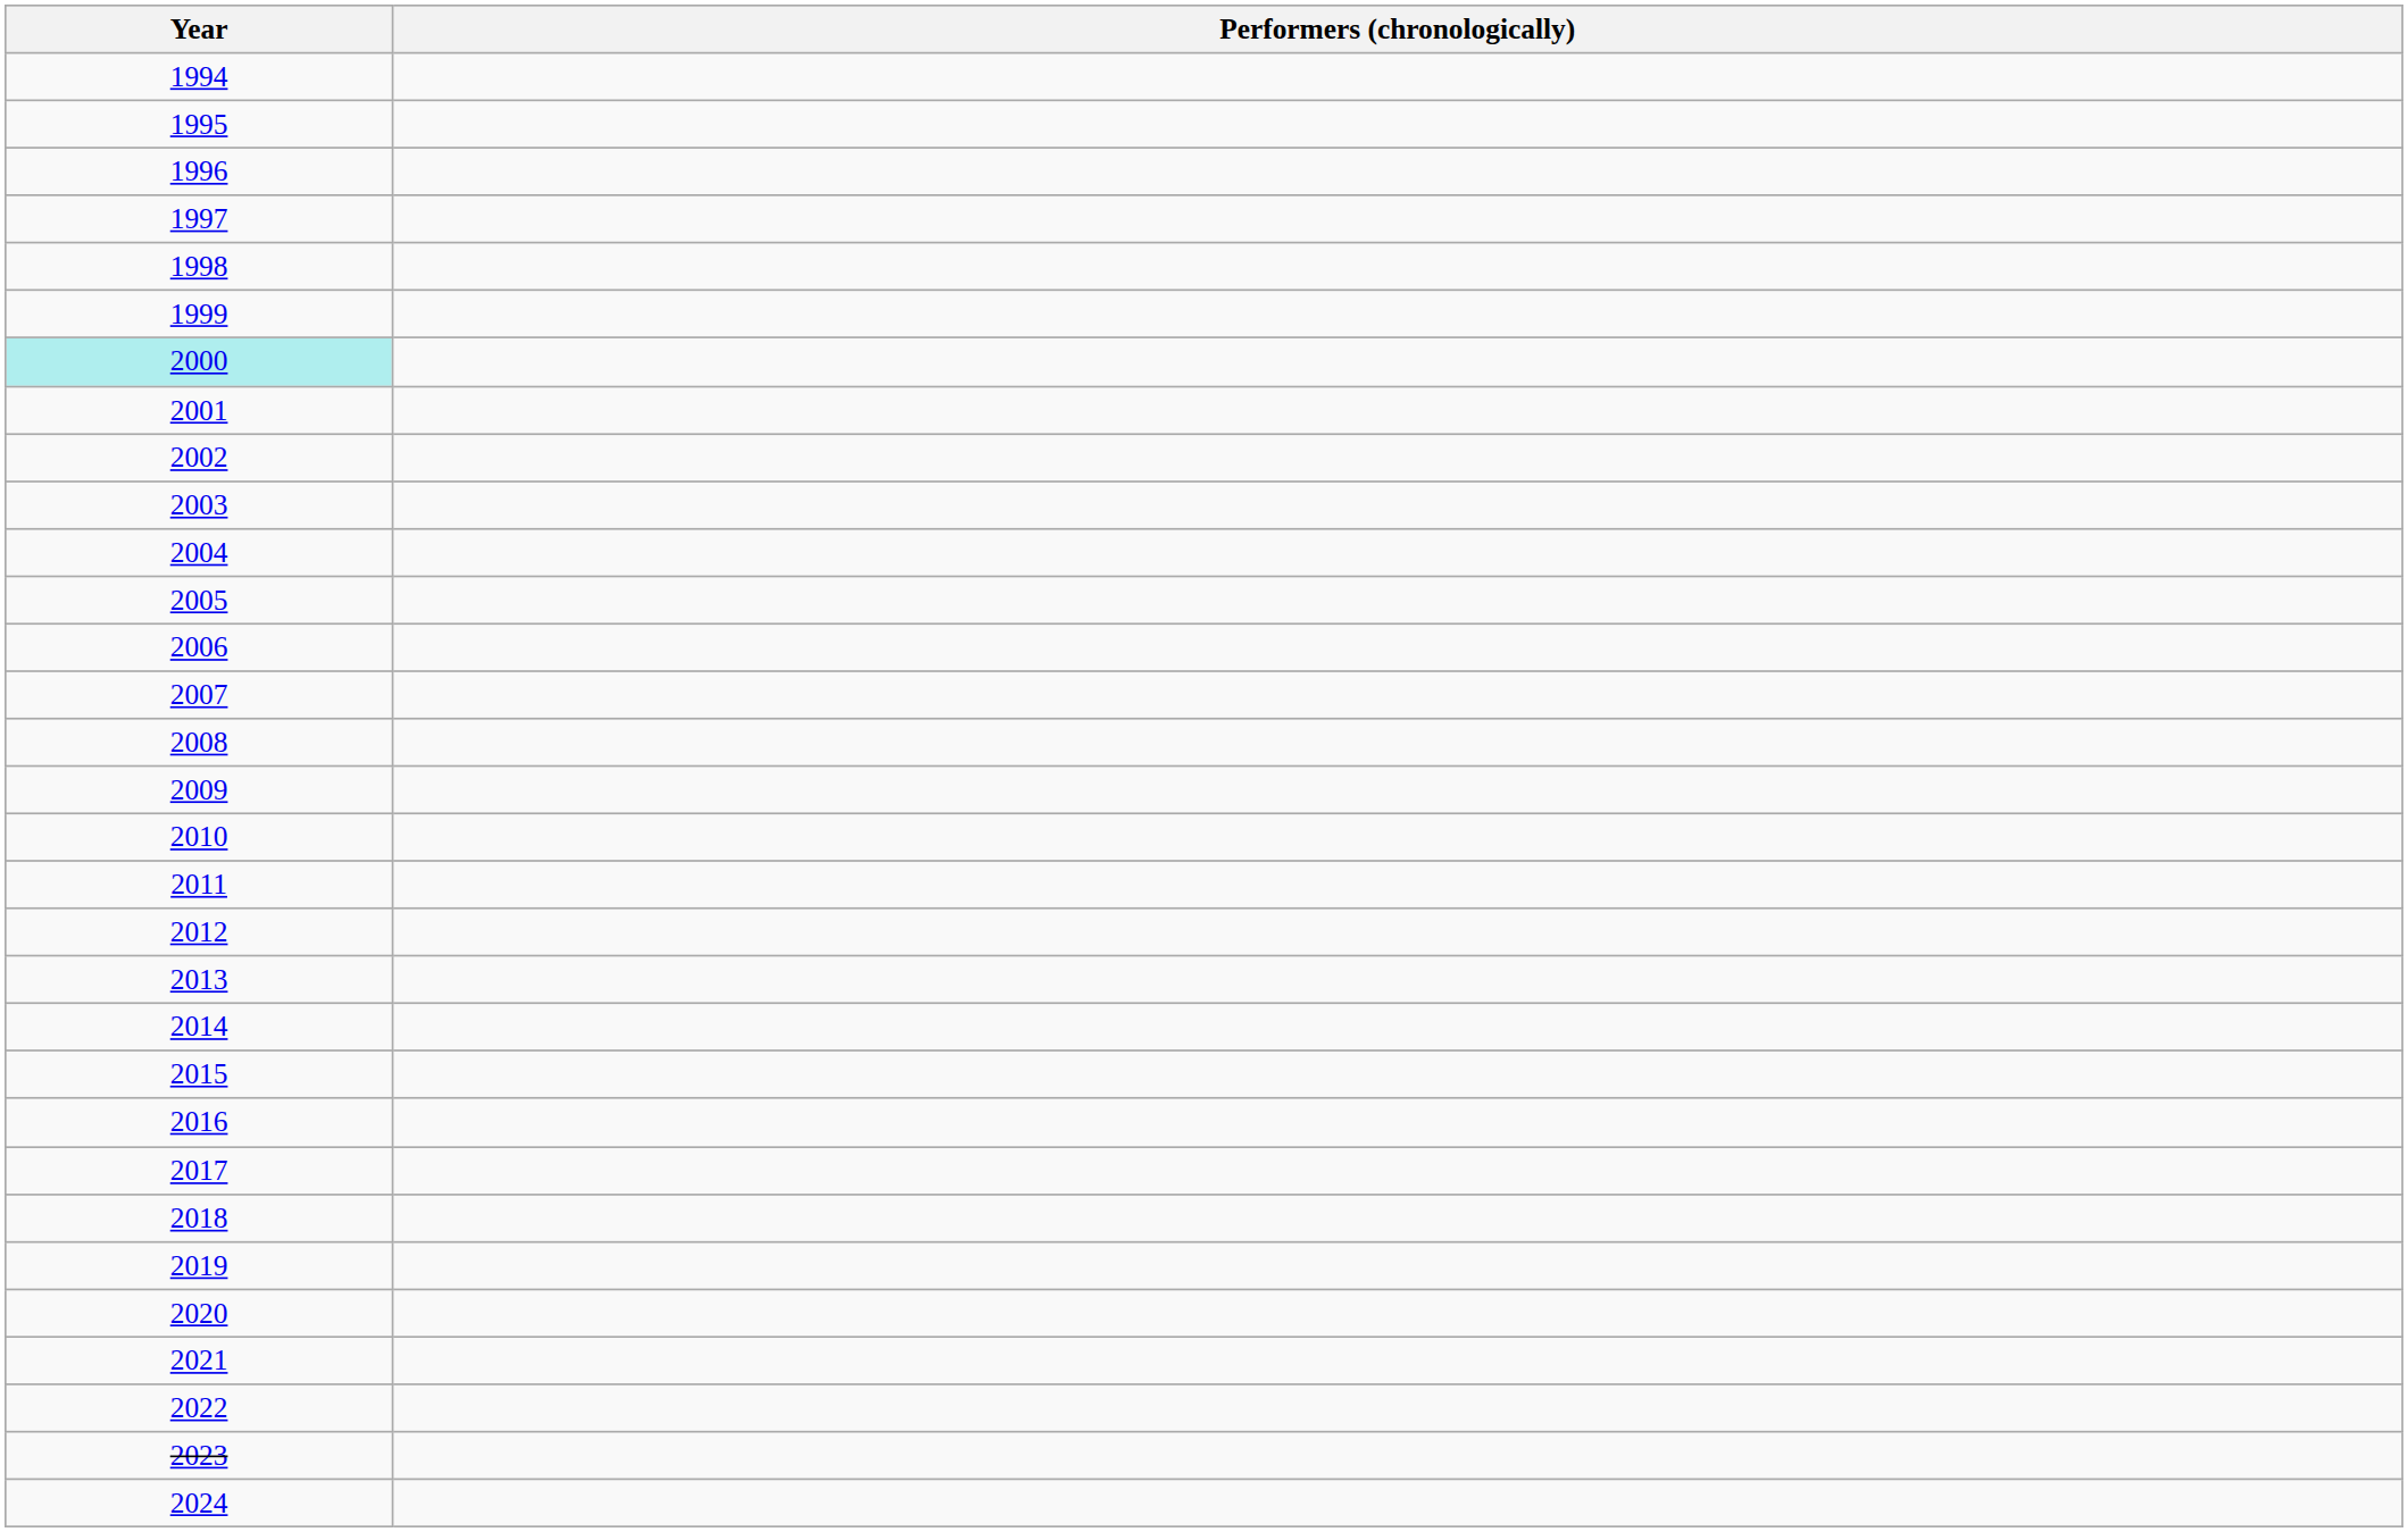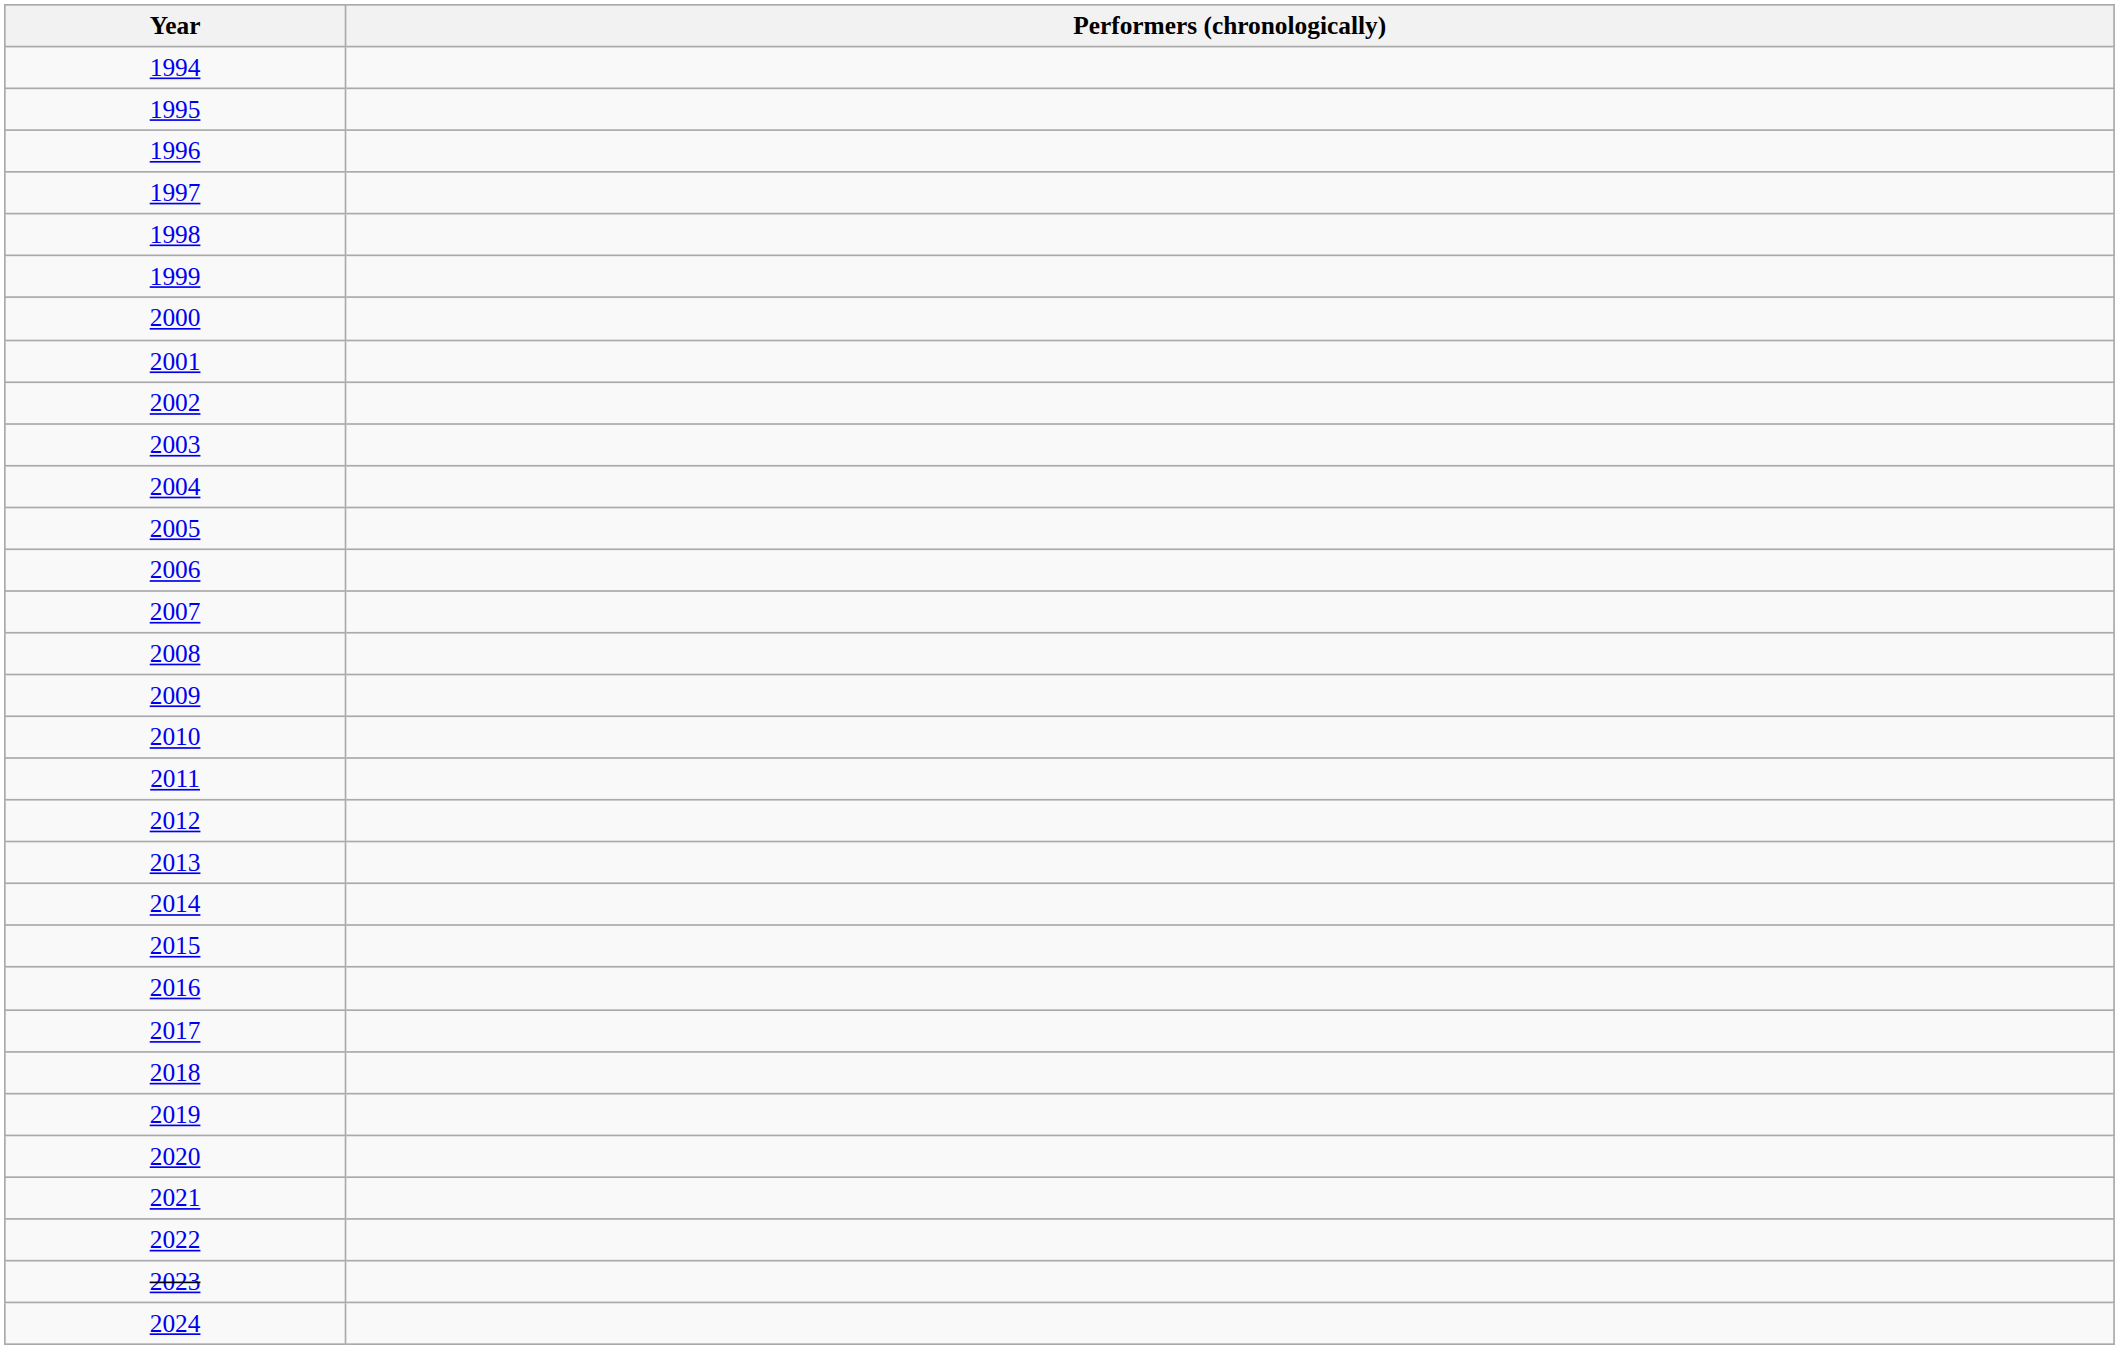2000 | Year: paleturquoise background -> no background
